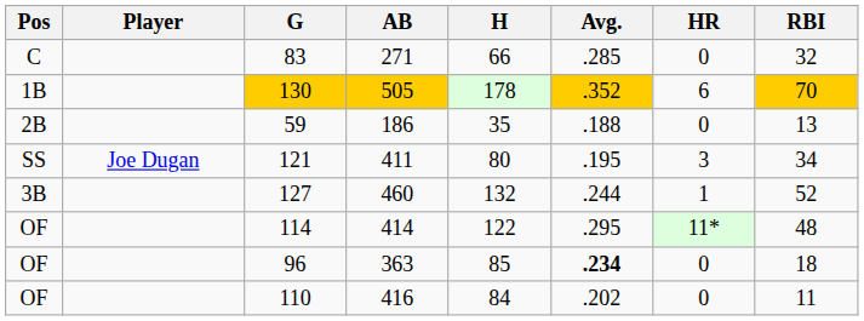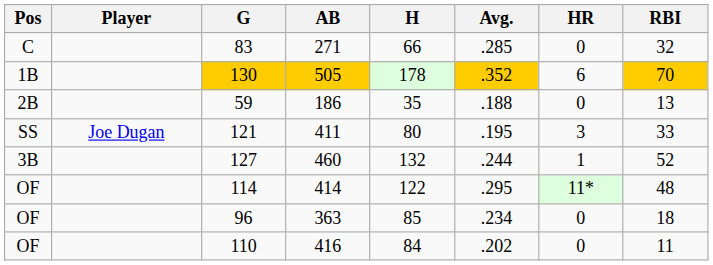121 | RBI: 34 -> 33
96 | Avg.: bold -> normal
